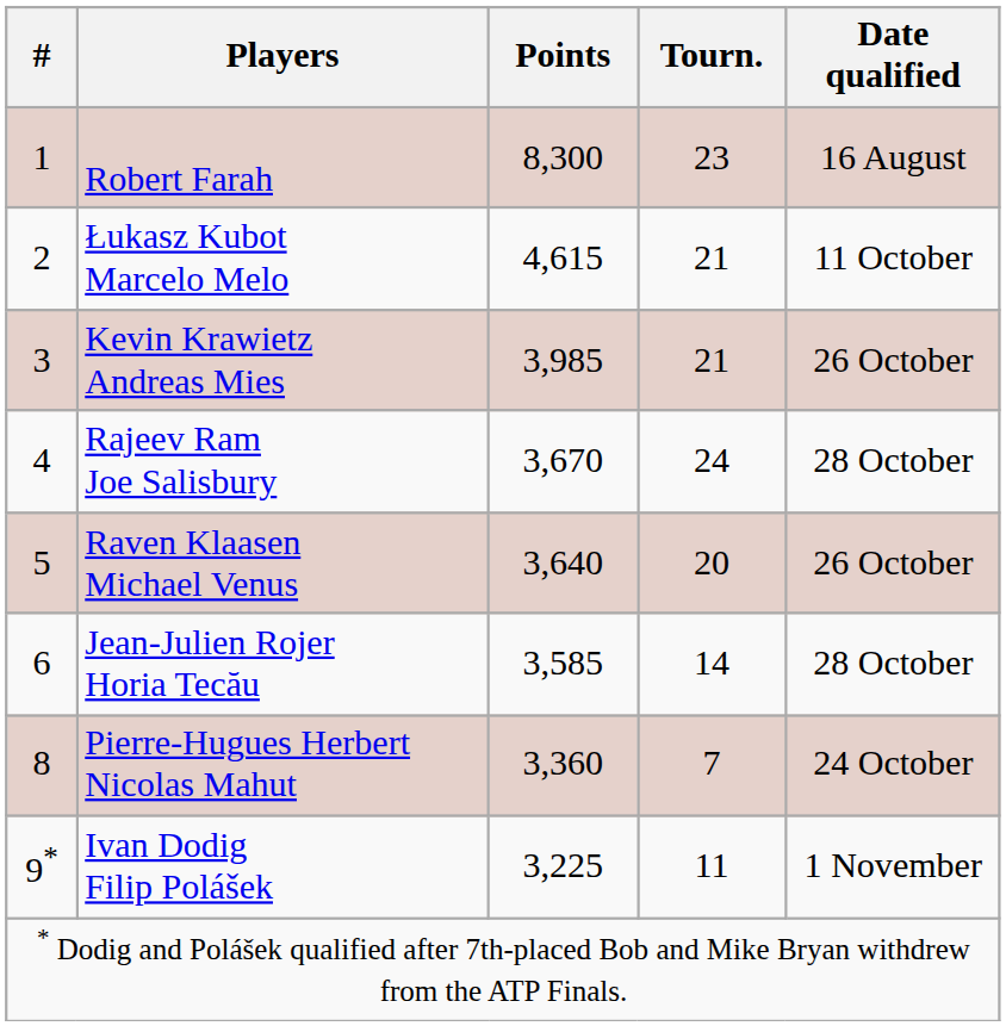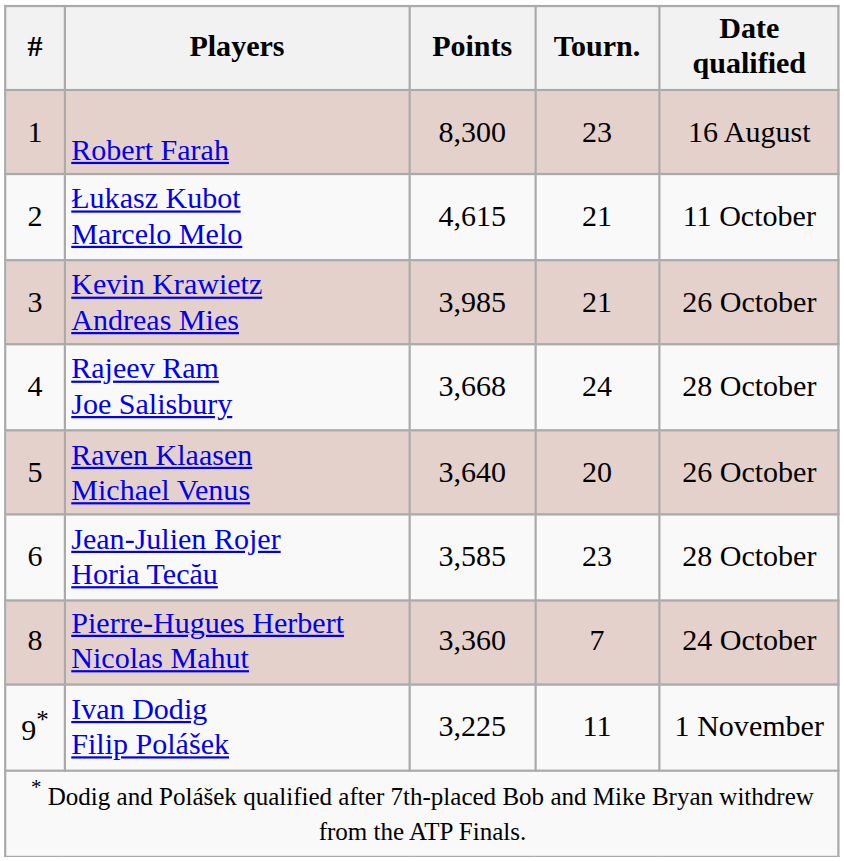Rajeev Ram Joe Salisbury | Points: 3,670 -> 3,668
Jean-Julien Rojer Horia Tecău | Tourn.: 14 -> 23
